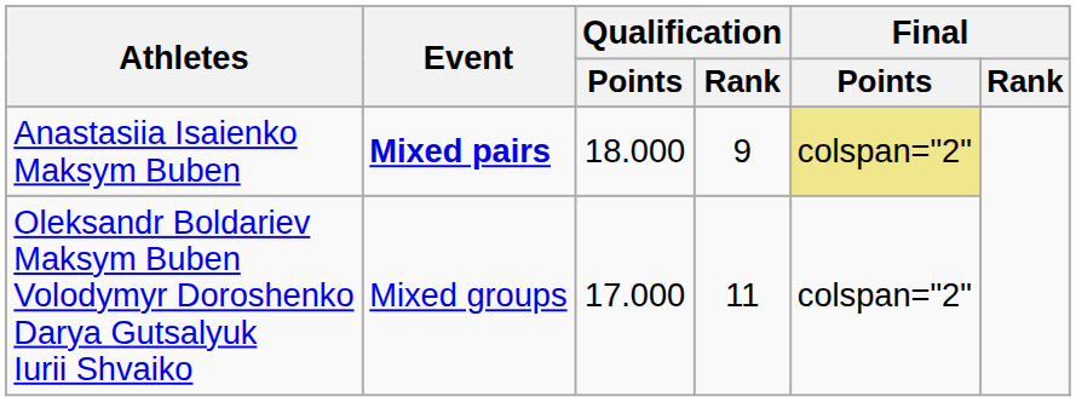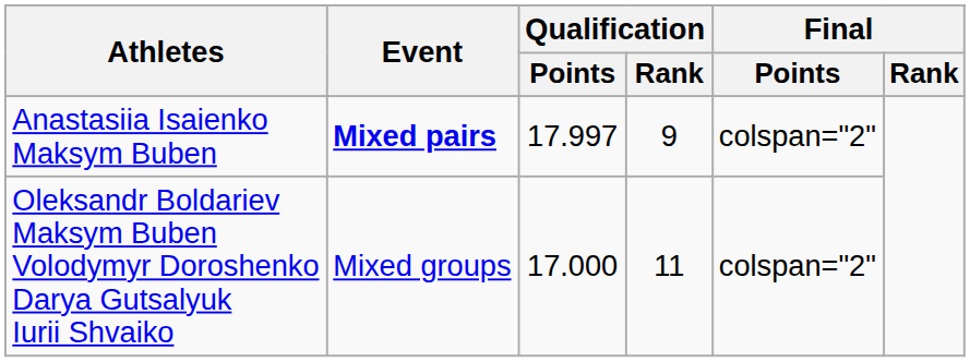Anastasiia Isaienko Maksym Buben | Qualification / Points: 18.000 -> 17.997
Anastasiia Isaienko Maksym Buben | Final / Points: khaki background -> no background
